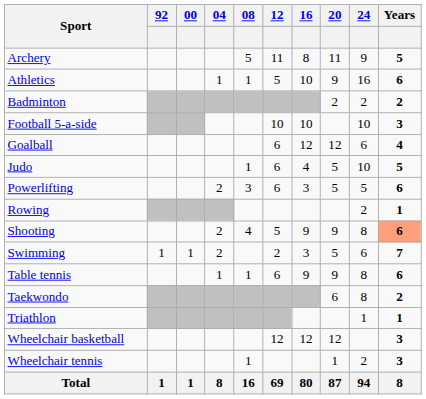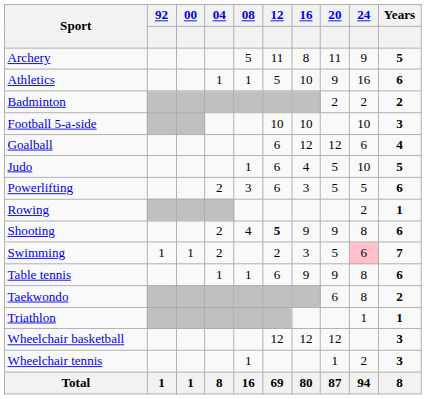Shooting | 12: normal -> bold
Shooting | Years: lightsalmon background -> no background
Swimming | 24: no background -> pink background
